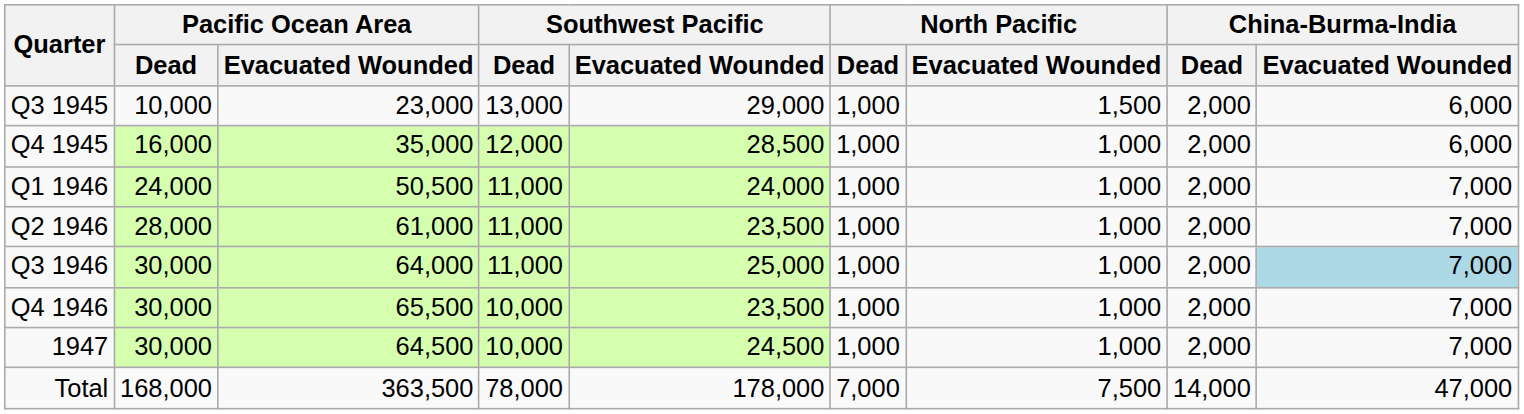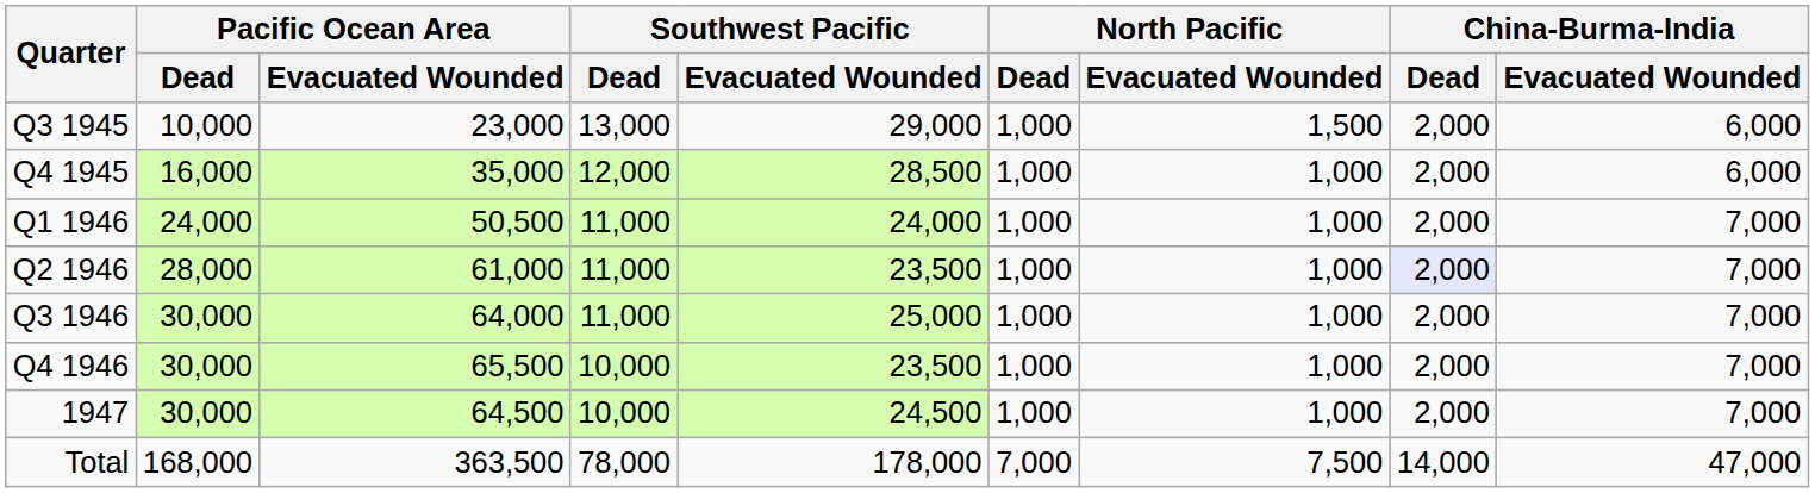Q2 1946 | China-Burma-India / Dead: no background -> lavender background
Q3 1946 | China-Burma-India / Evacuated Wounded: lightblue background -> no background
